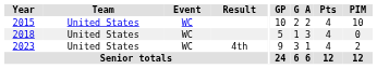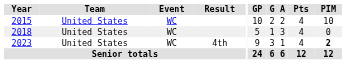2023 | PIM: normal -> bold
